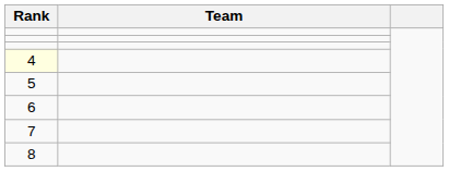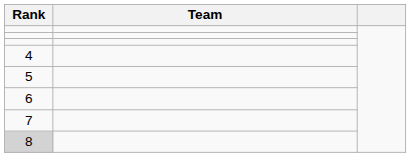4 | Rank: lightyellow background -> no background
8 | Rank: no background -> lightgrey background
